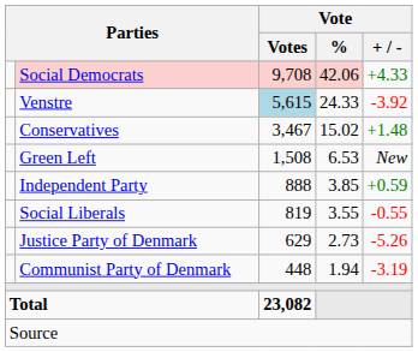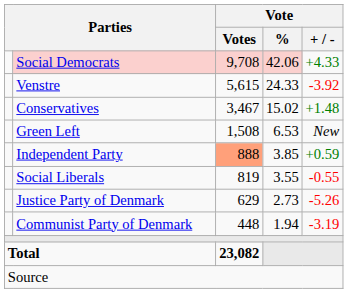Venstre | Vote / Votes: lightblue background -> no background
Independent Party | Vote / Votes: no background -> lightsalmon background
